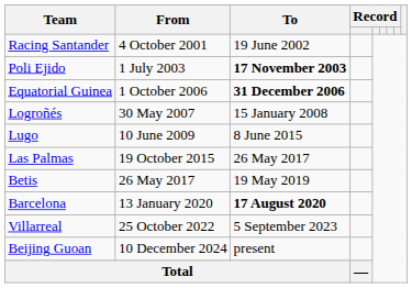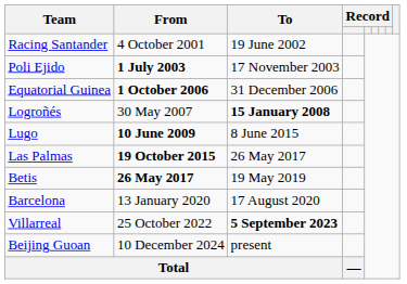Poli Ejido | From: normal -> bold
Poli Ejido | To: bold -> normal
Equatorial Guinea | From: normal -> bold
Equatorial Guinea | To: bold -> normal
Logroñés | To: normal -> bold
Lugo | From: normal -> bold
Las Palmas | From: normal -> bold
Betis | From: normal -> bold
Barcelona | To: bold -> normal
Villarreal | To: normal -> bold
